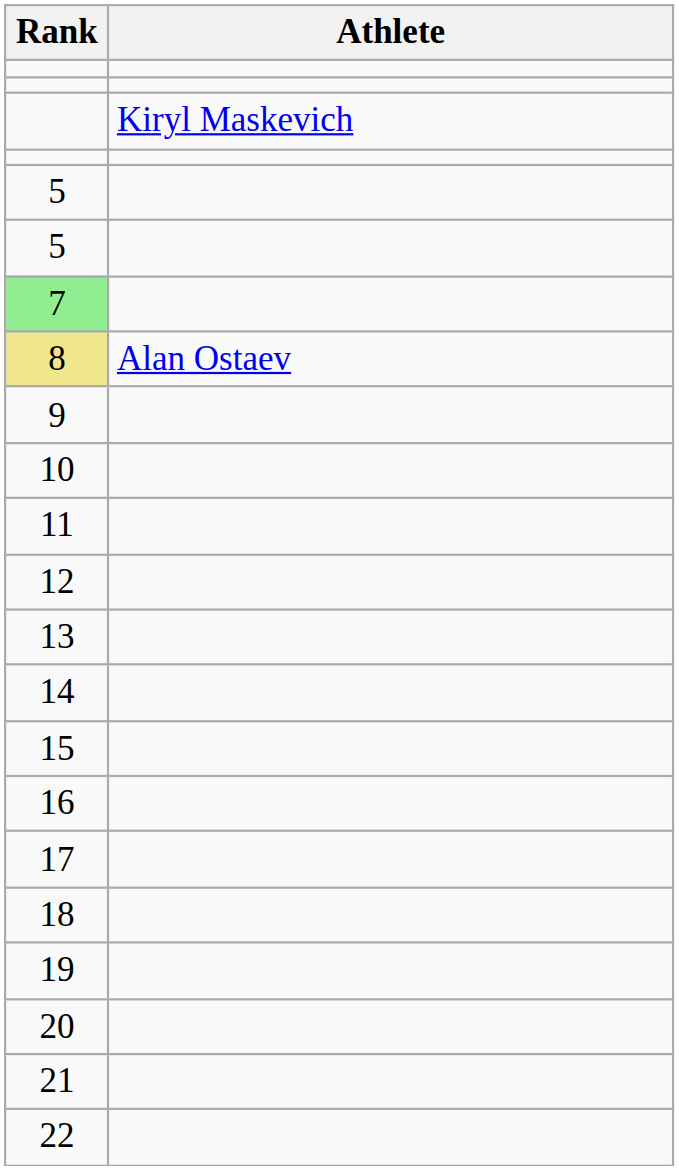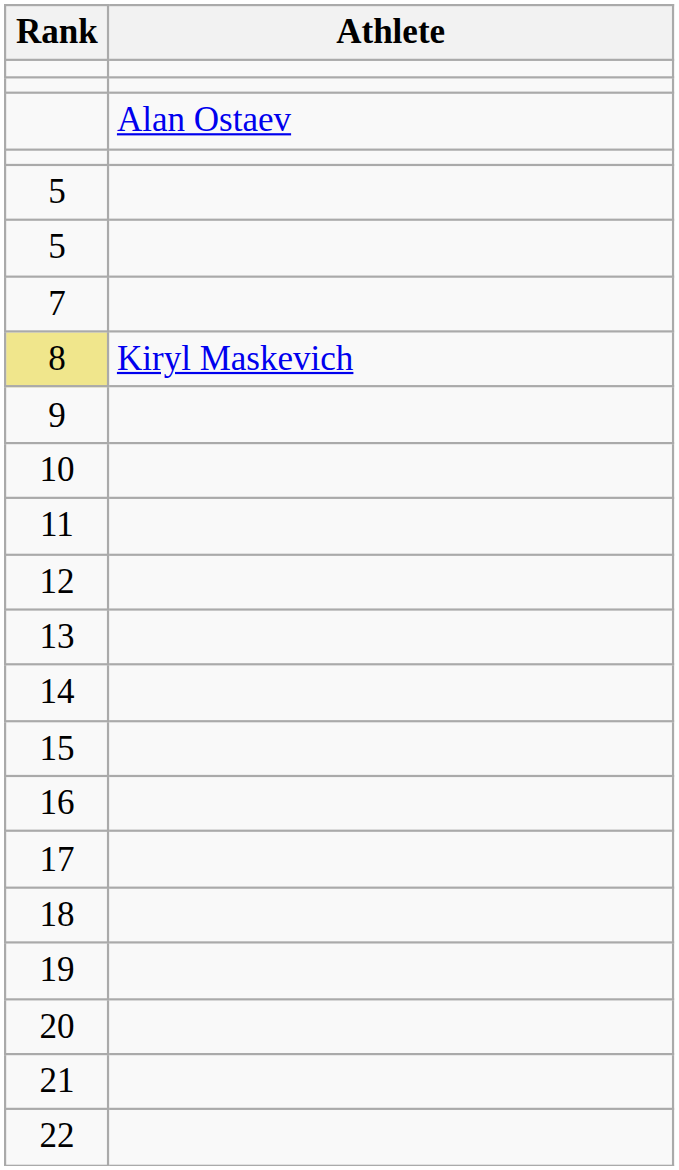row 4 | Athlete: Kiryl Maskevich -> Alan Ostaev
row 8 | Rank: lightgreen background -> no background
row 9 | Athlete: Alan Ostaev -> Kiryl Maskevich
